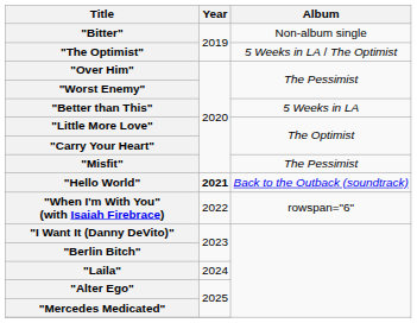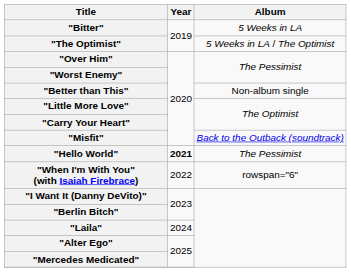"Bitter" | Album: Non-album single -> 5 Weeks in LA
"Better than This" | Album: 5 Weeks in LA -> Non-album single
"Misfit" | Album: The Pessimist -> Back to the Outback (soundtrack)
"Hello World" | Album: Back to the Outback (soundtrack) -> The Pessimist
